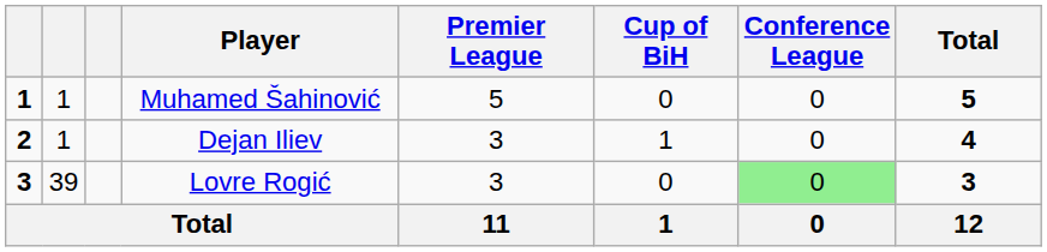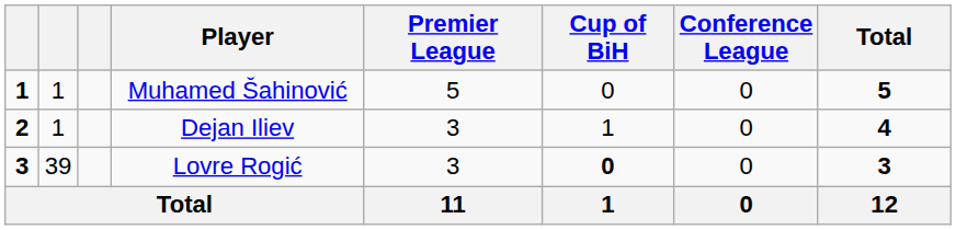Lovre Rogić | Cup of BiH: normal -> bold
Lovre Rogić | Conference League: lightgreen background -> no background
